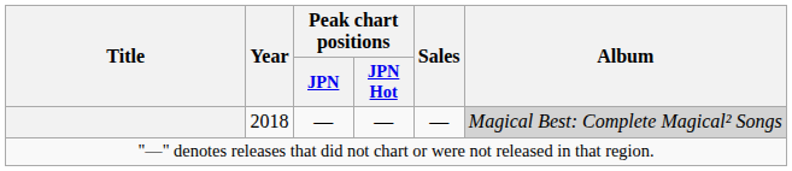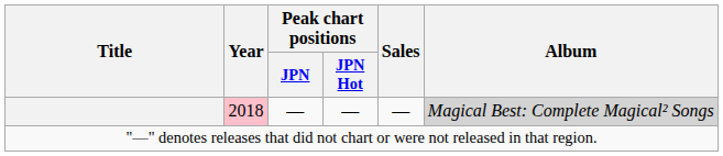row 3 | Year: no background -> pink background
